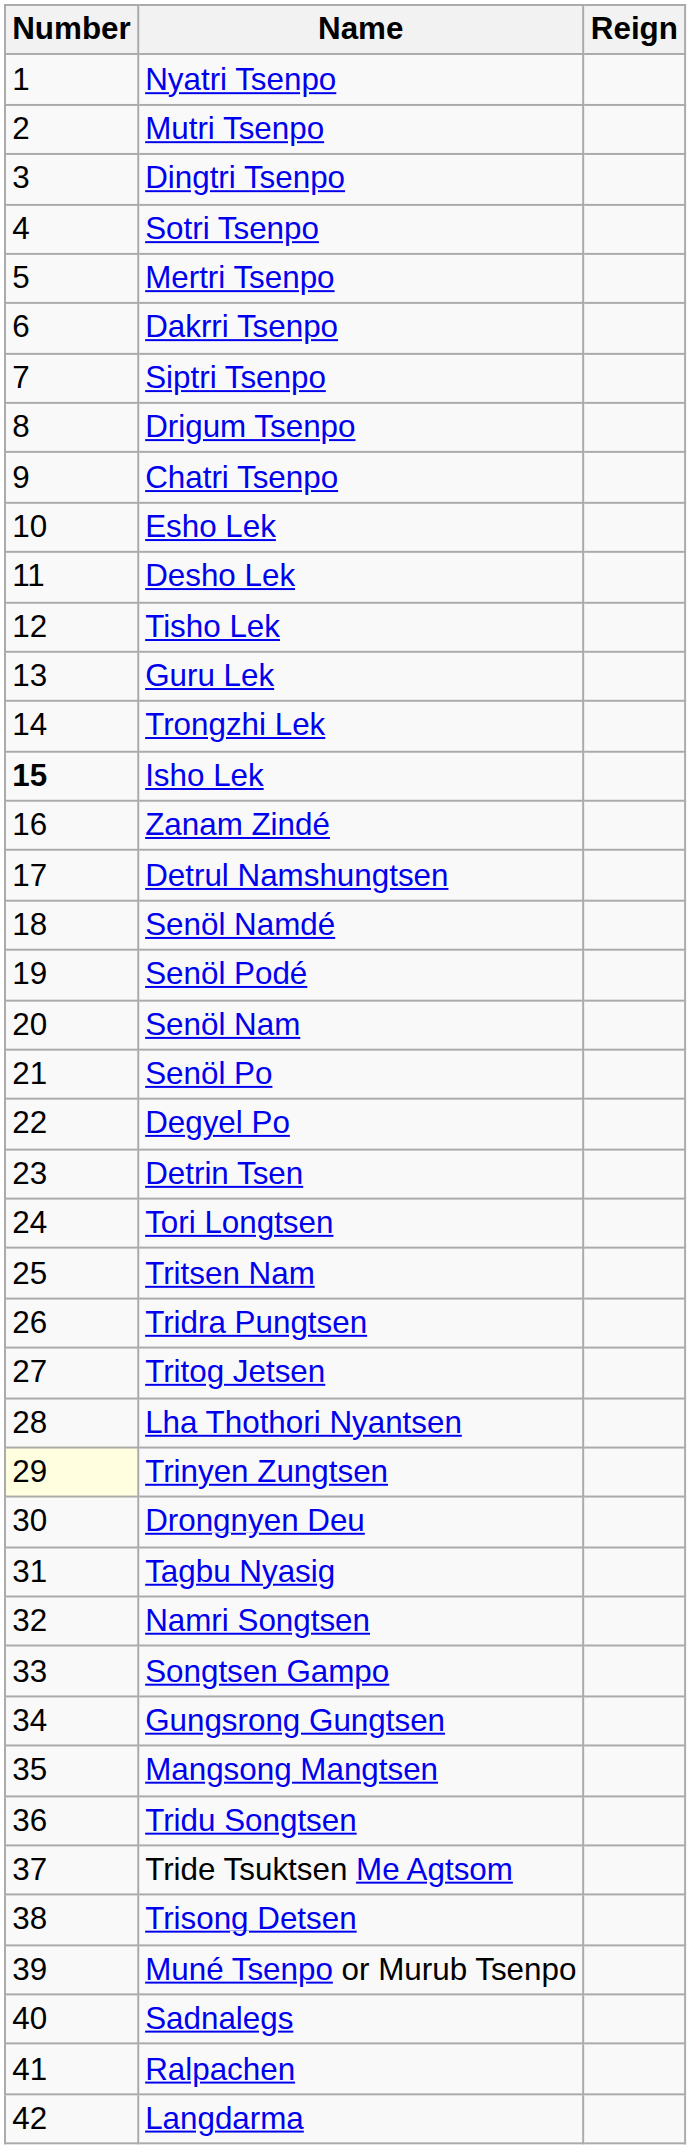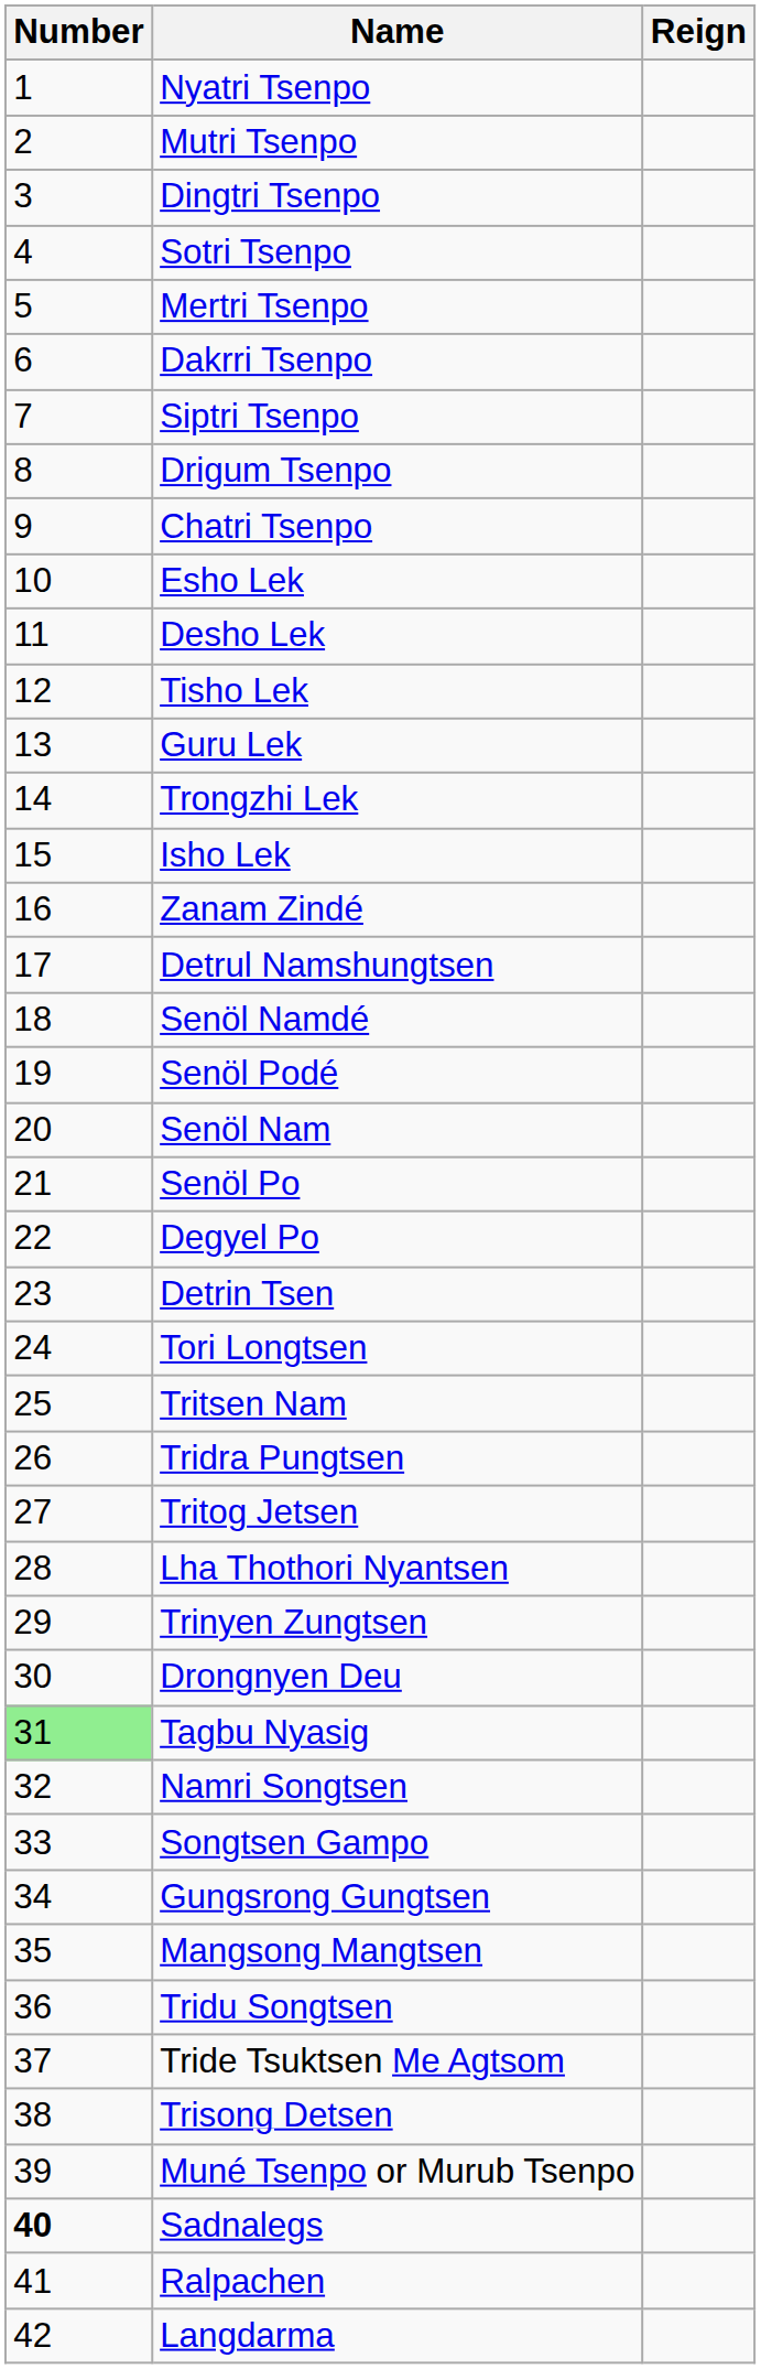Isho Lek | Number: bold -> normal
Trinyen Zungtsen | Number: lightyellow background -> no background
Tagbu Nyasig | Number: no background -> lightgreen background
Sadnalegs | Number: normal -> bold
